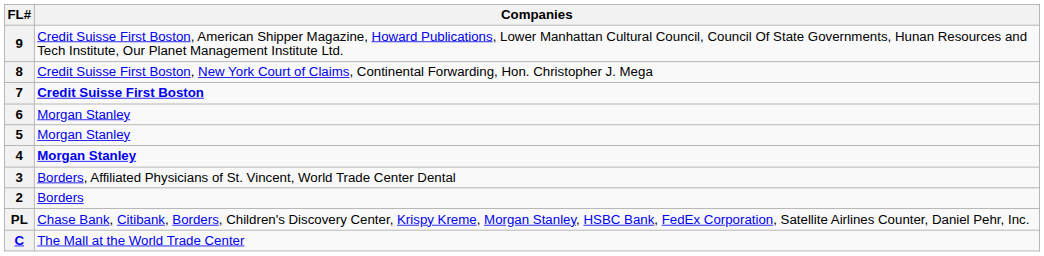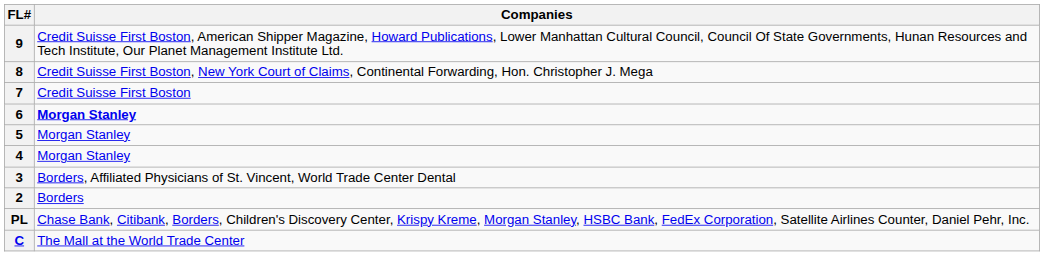7 | Companies: bold -> normal
6 | Companies: normal -> bold
4 | Companies: bold -> normal
